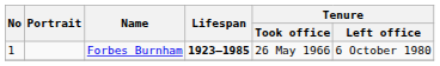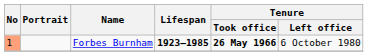Forbes Burnham | No: no background -> lightsalmon background
Forbes Burnham | Tenure / Took office: normal -> bold
